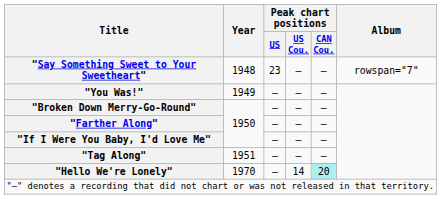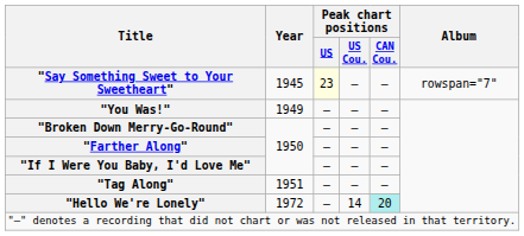"Say Something Sweet to Your Sweetheart" | Year: 1948 -> 1945
"Say Something Sweet to Your Sweetheart" | Peak chart positions / US: no background -> lightyellow background
"Hello We're Lonely" | Year: 1970 -> 1972
